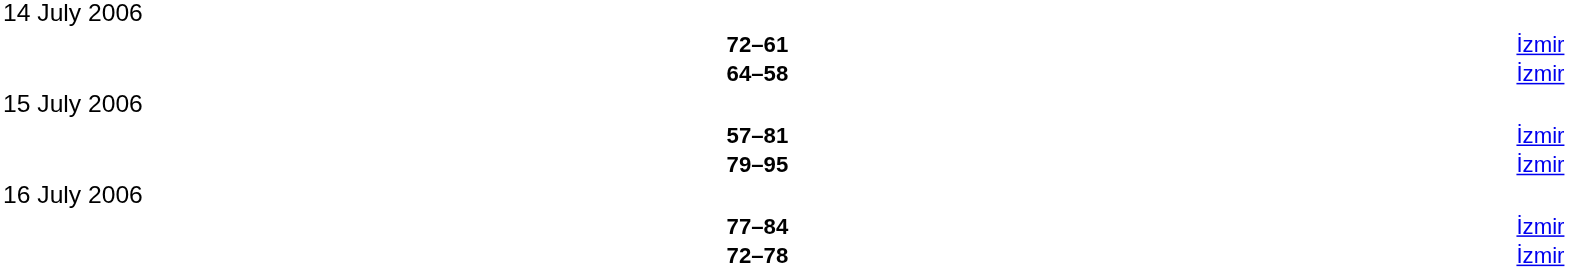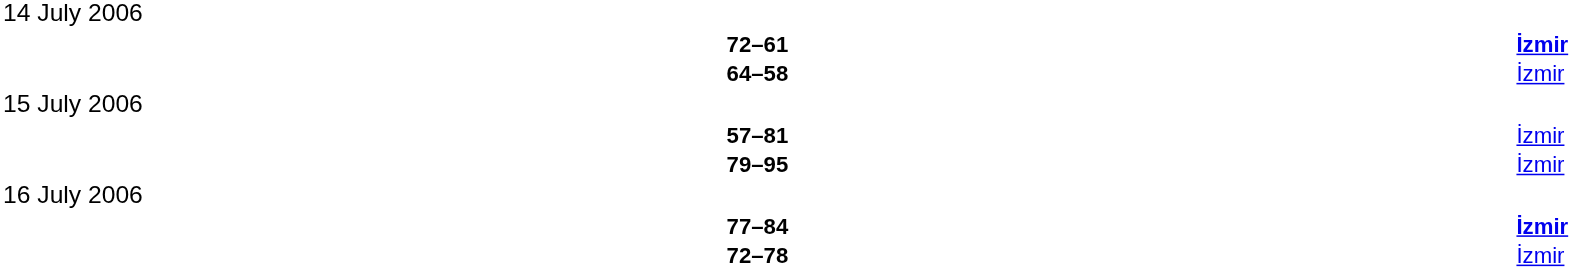72–61 | column 3: normal -> bold
77–84 | column 3: normal -> bold
